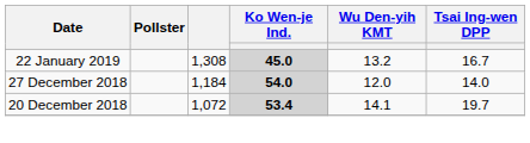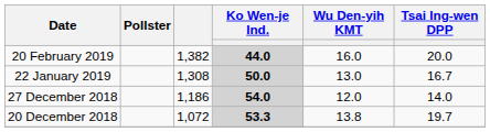+ row: 20 February 2019 | 1,382 | 44.0 | 16.0 | 20.0
22 January 2019 | Ko Wen-je Ind.: 45.0 -> 50.0
22 January 2019 | Wu Den-yih KMT: 13.2 -> 13.0
27 December 2018 | column 3: 1,184 -> 1,186
20 December 2018 | Ko Wen-je Ind.: 53.4 -> 53.3
20 December 2018 | Wu Den-yih KMT: 14.1 -> 13.8
